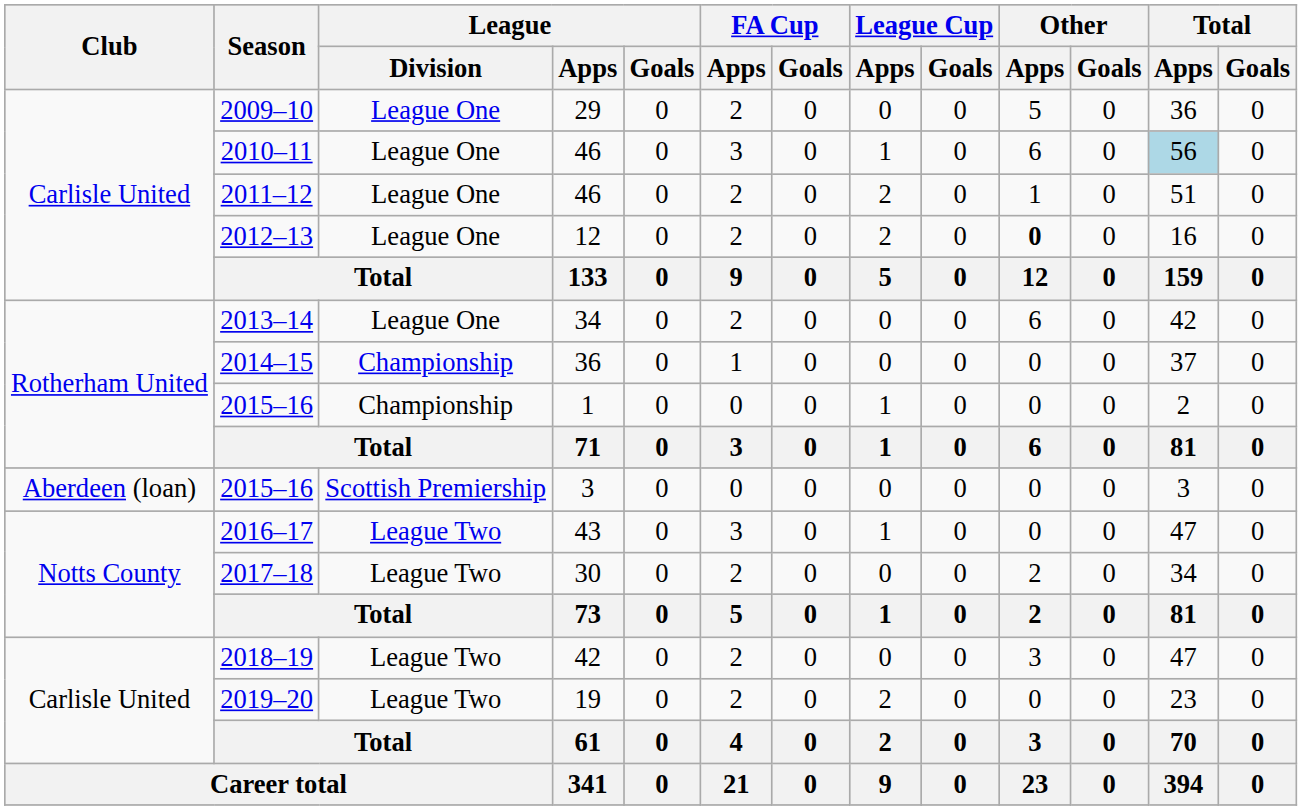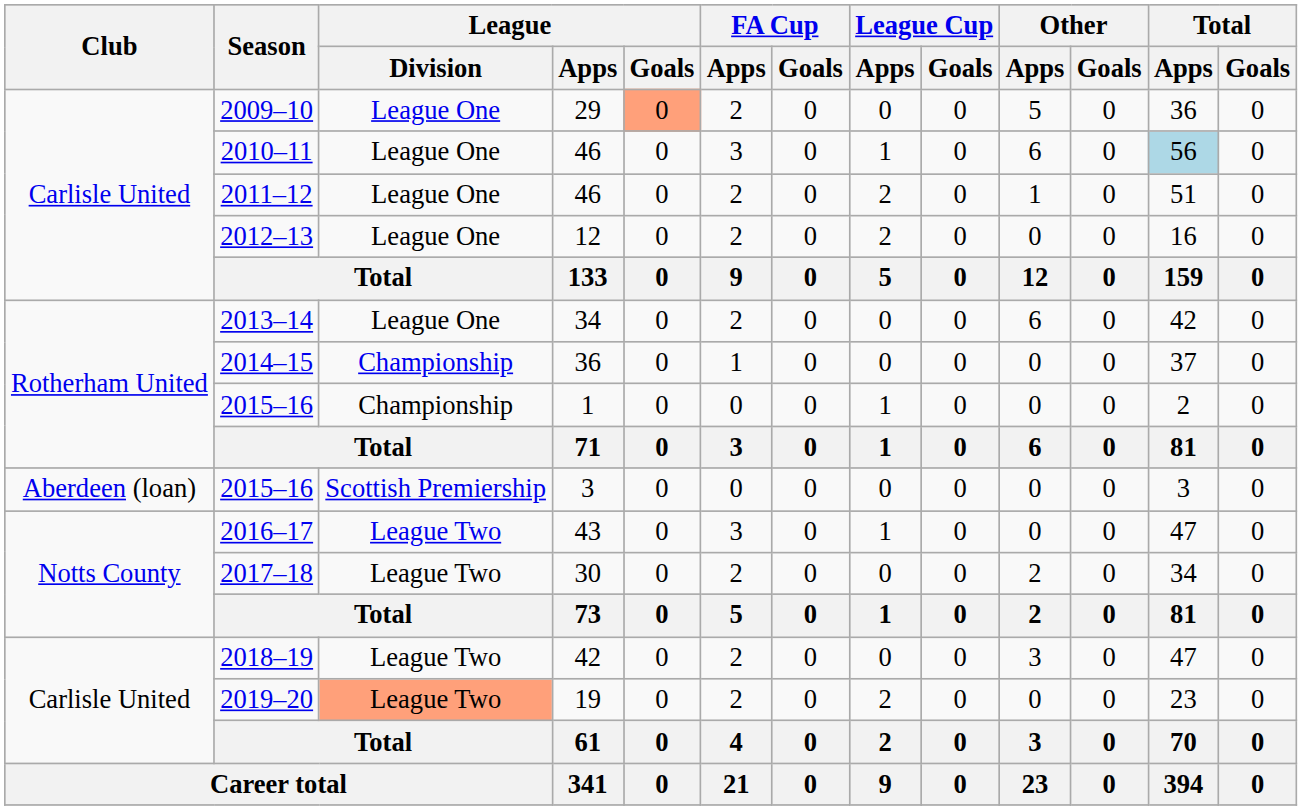2009–10 | League / Goals: no background -> lightsalmon background
2012–13 | Other / Apps: bold -> normal
2019–20 | League / Division: no background -> lightsalmon background
